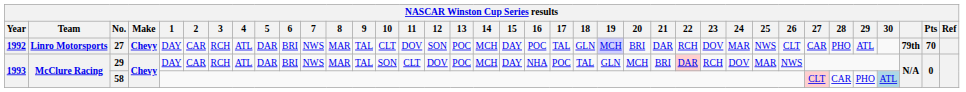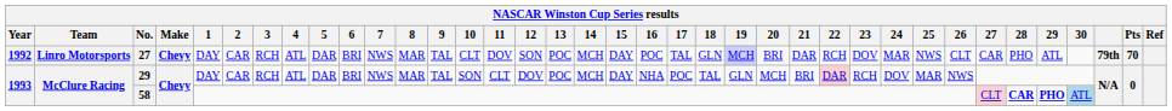58 | 28: normal -> bold
58 | 29: normal -> bold
